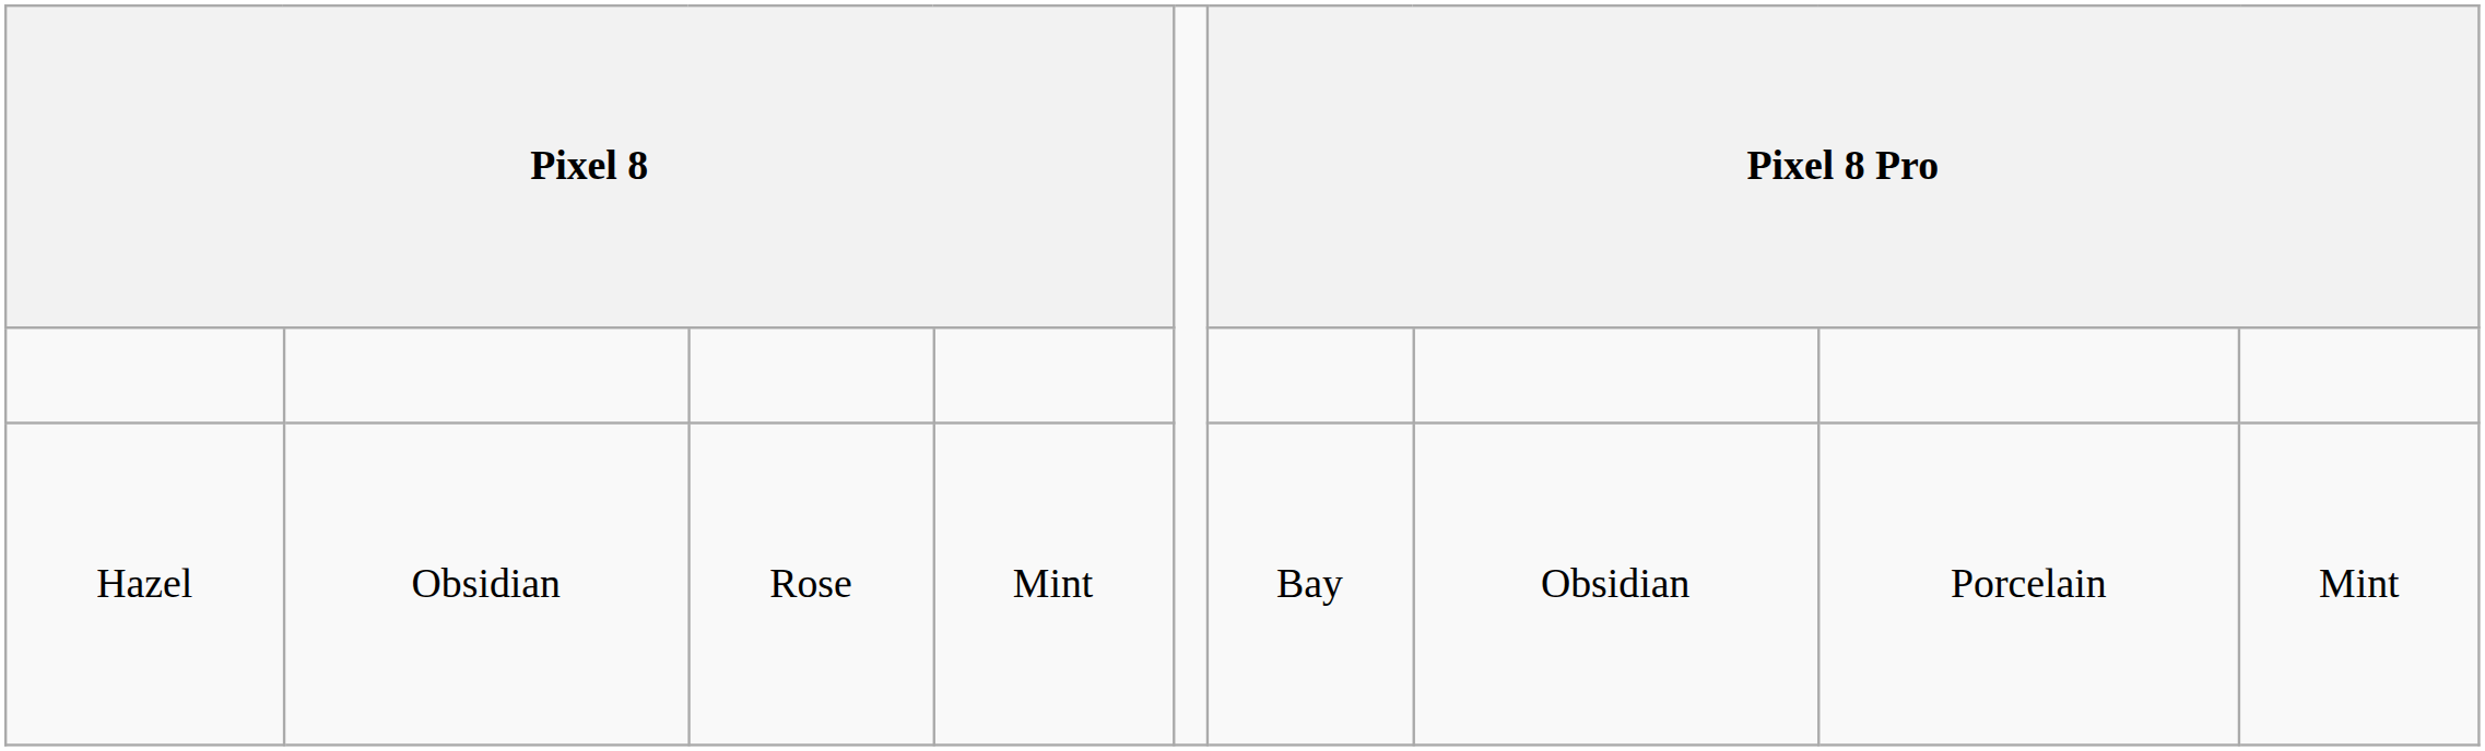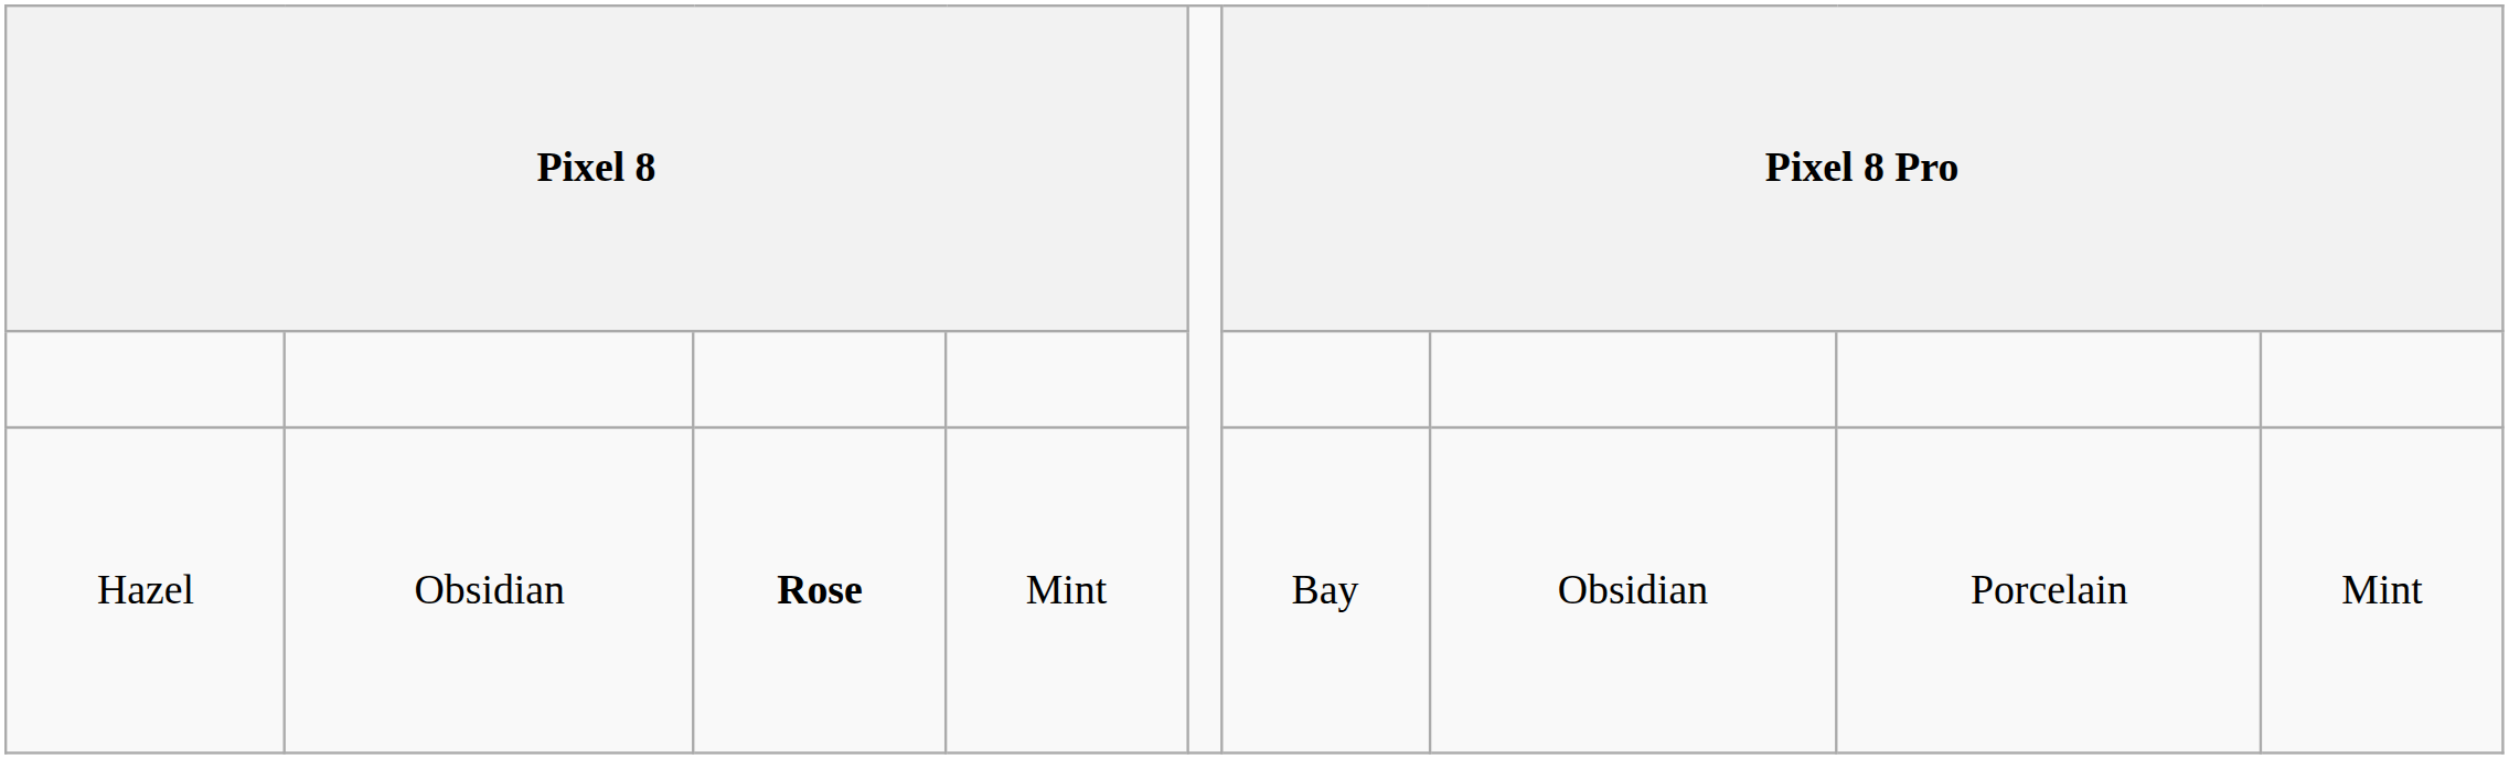Hazel | column 3: normal -> bold
